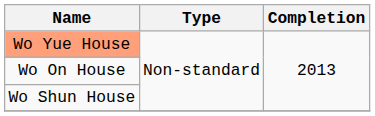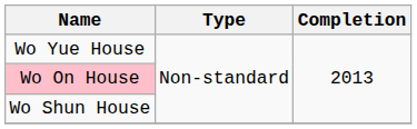Wo Yue House | Name: lightsalmon background -> no background
Wo On House | Name: no background -> pink background
